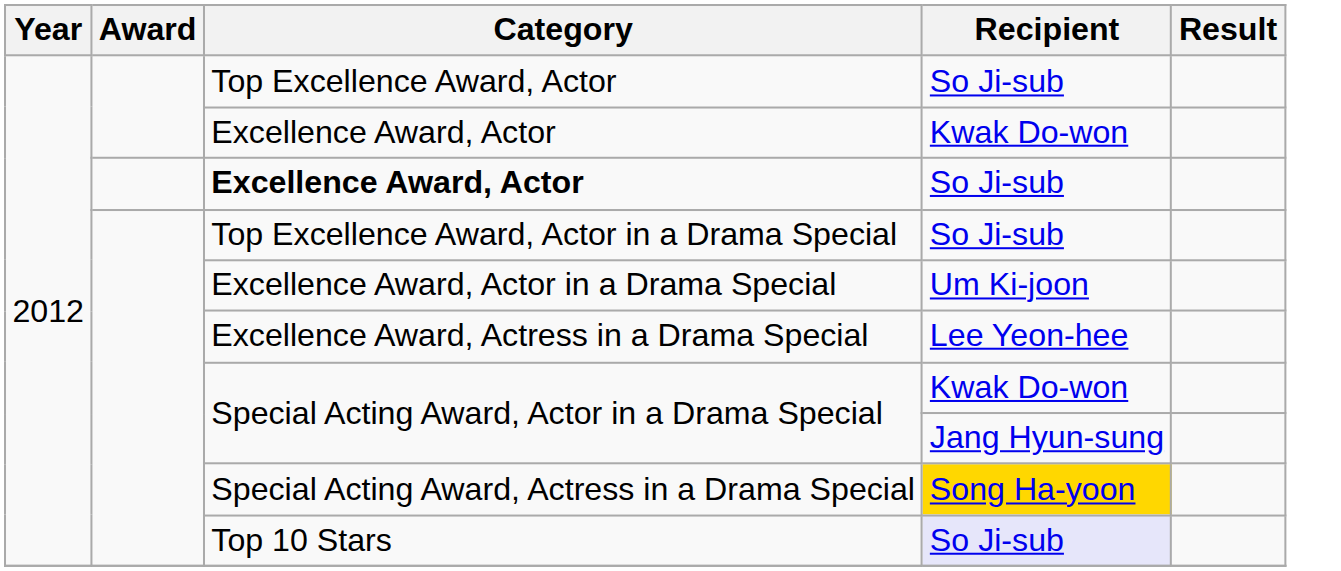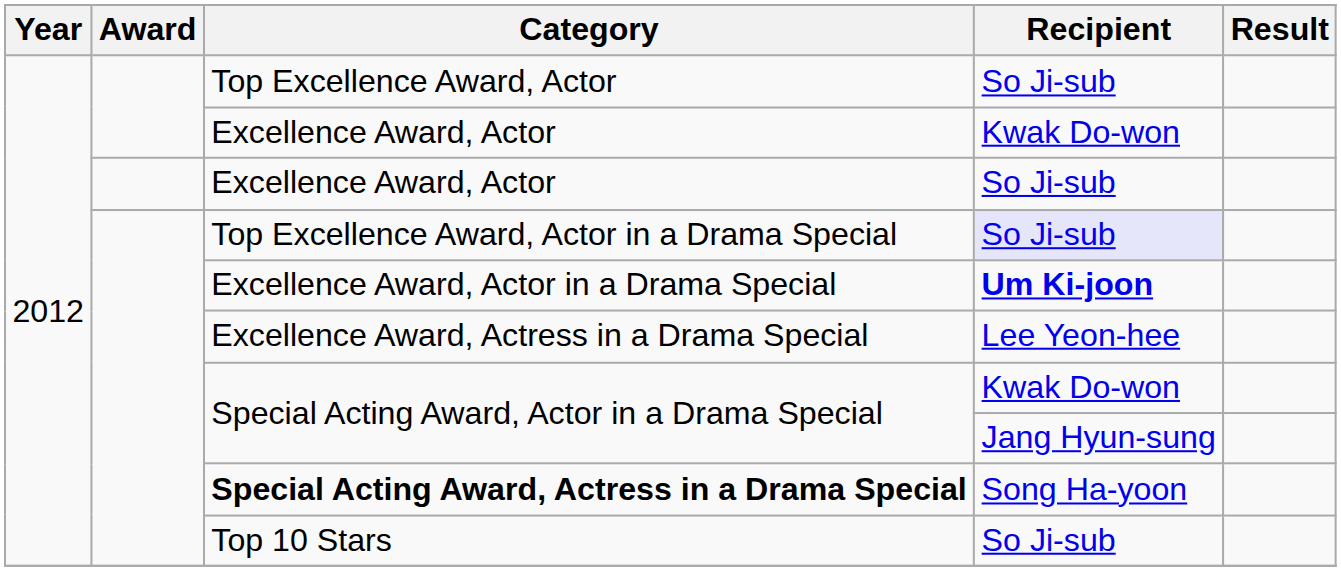Excellence Award, Actor / So Ji-sub | Category: bold -> normal
Top Excellence Award, Actor in a Drama Special | Recipient: no background -> lavender background
Excellence Award, Actor in a Drama Special | Recipient: normal -> bold
Special Acting Award, Actress in a Drama Special | Category: normal -> bold
Special Acting Award, Actress in a Drama Special | Recipient: gold background -> no background
Top 10 Stars | Recipient: lavender background -> no background
